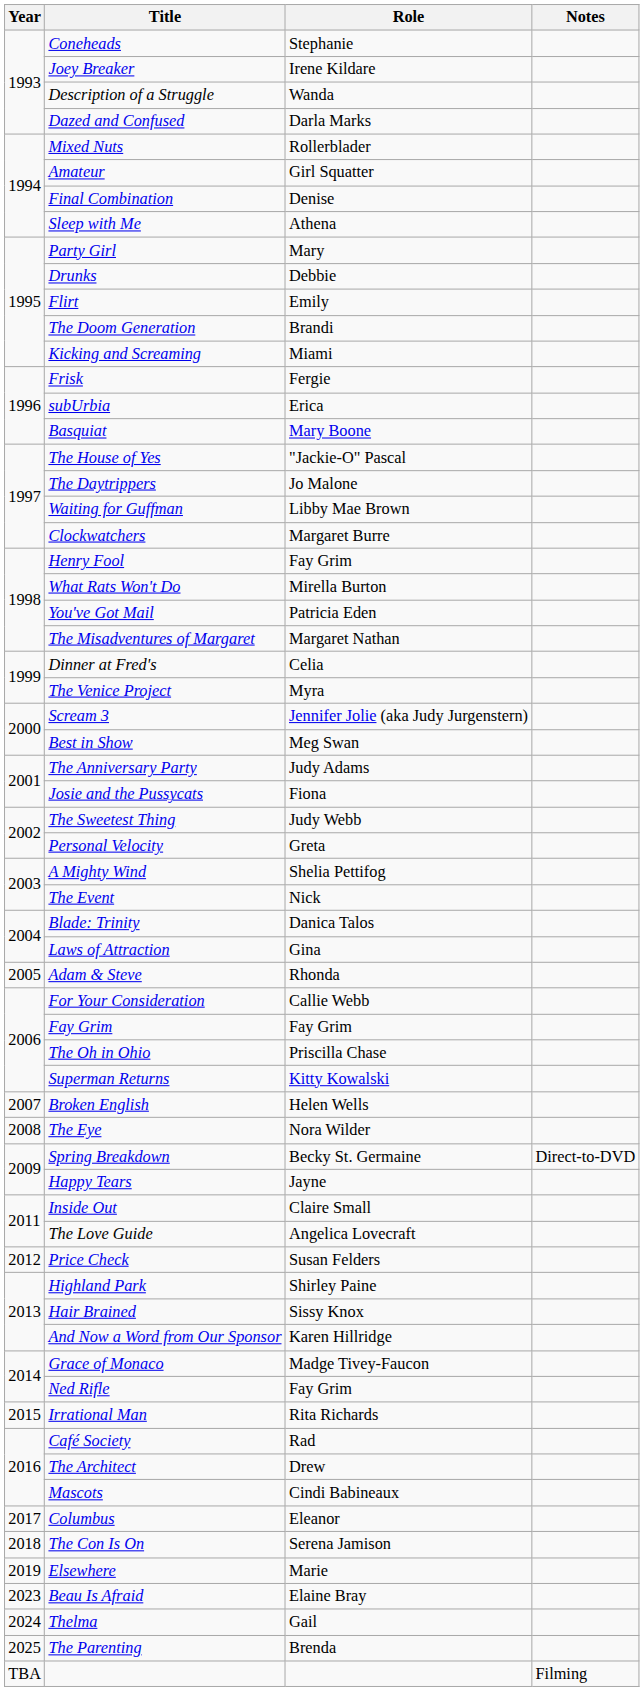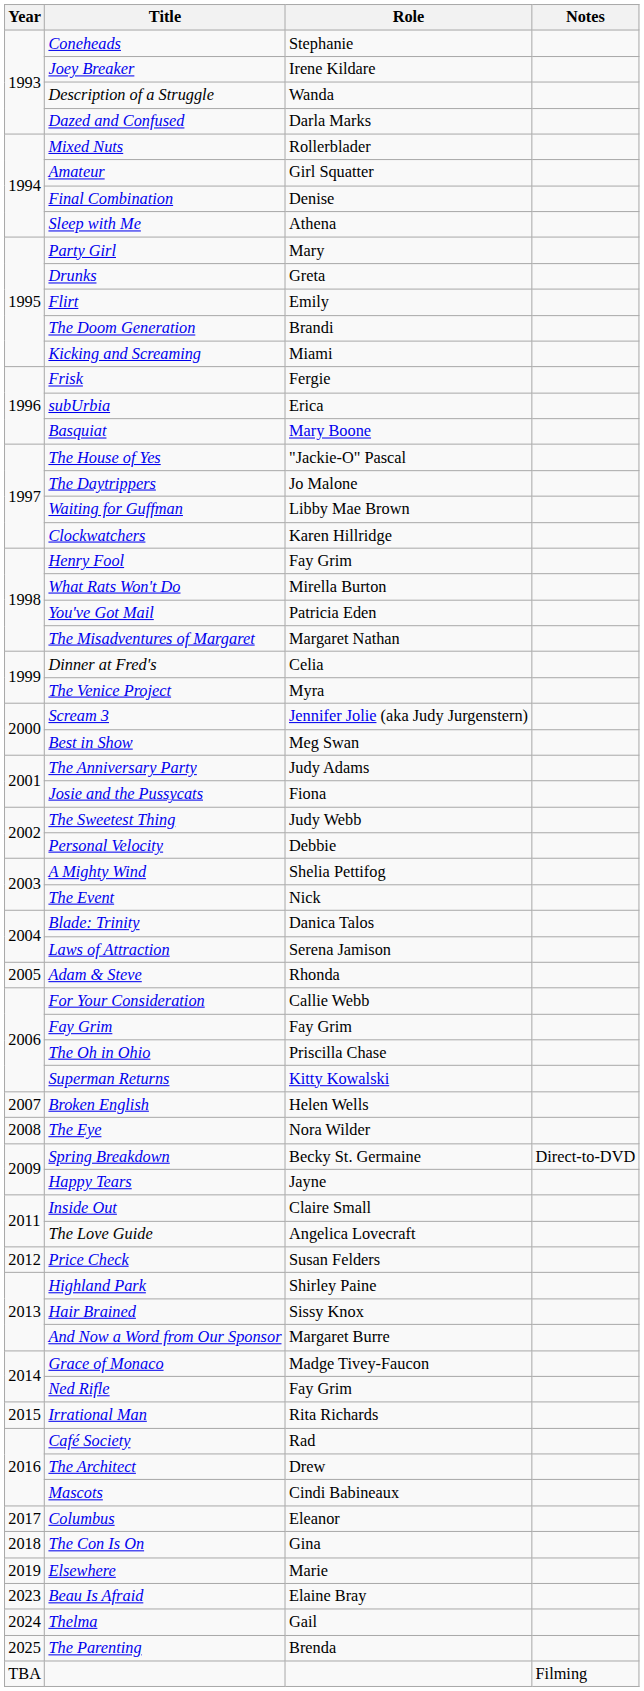Drunks | Role: Debbie -> Greta
Clockwatchers | Role: Margaret Burre -> Karen Hillridge
Personal Velocity | Role: Greta -> Debbie
Laws of Attraction | Role: Gina -> Serena Jamison
And Now a Word from Our Sponsor | Role: Karen Hillridge -> Margaret Burre
The Con Is On | Role: Serena Jamison -> Gina
